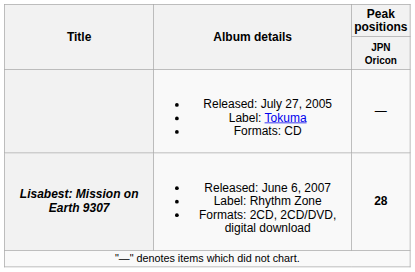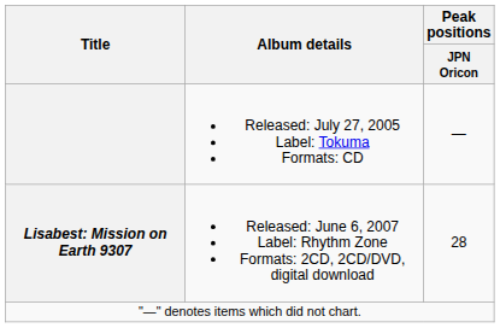Lisabest: Mission on Earth 9307 | Peak positions / JPN Oricon: bold -> normal
